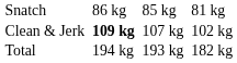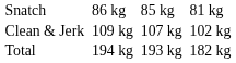Clean & Jerk | column 2: bold -> normal
